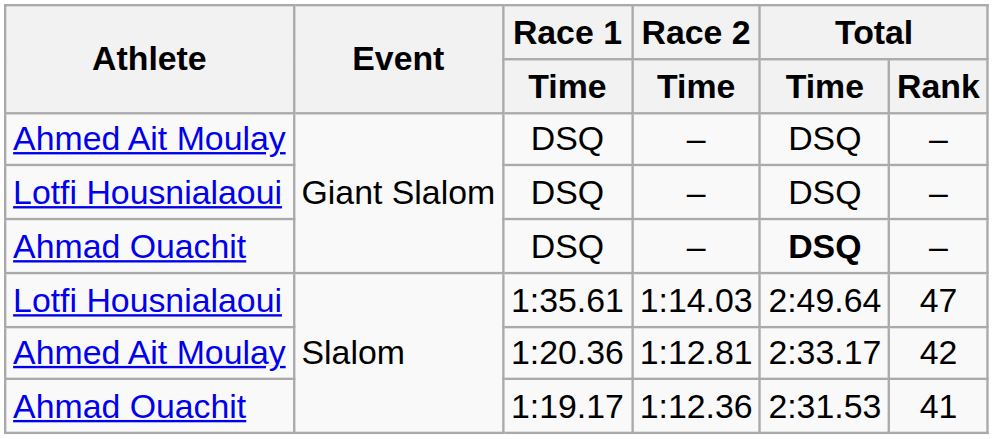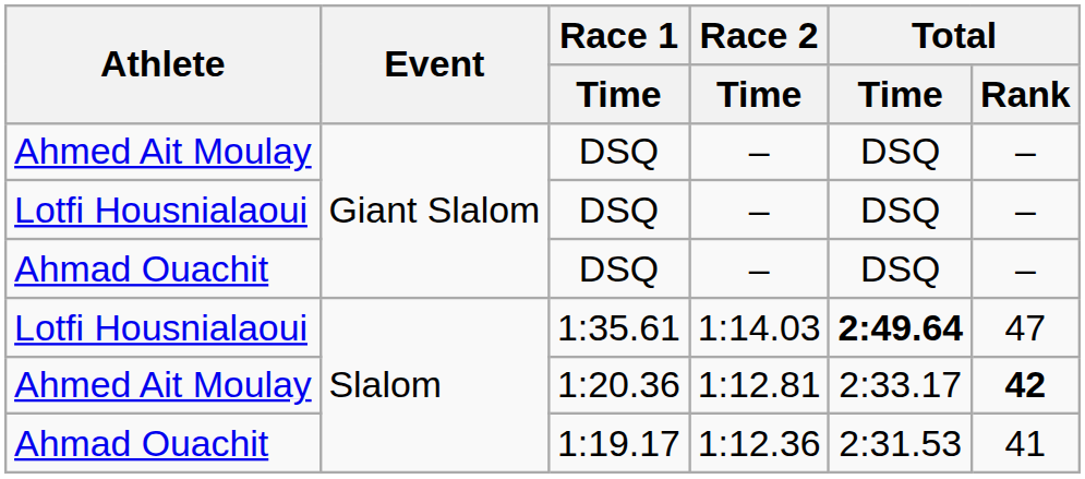Ahmad Ouachit / DSQ | Total / Time: bold -> normal
1:35.61 | Total / Time: normal -> bold
1:20.36 | Total / Rank: normal -> bold
